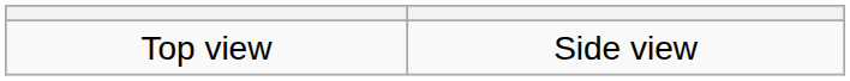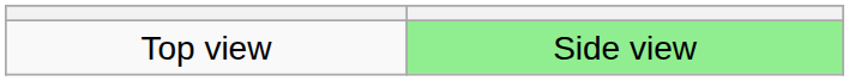Top view | column 2: no background -> lightgreen background
